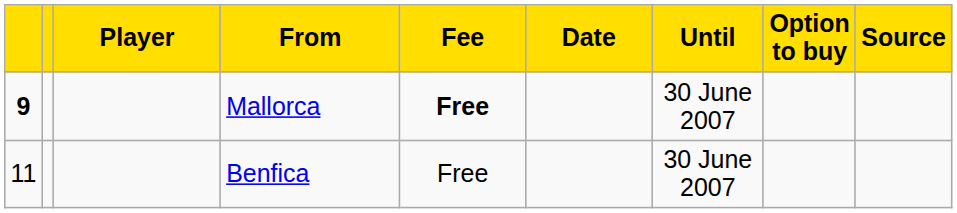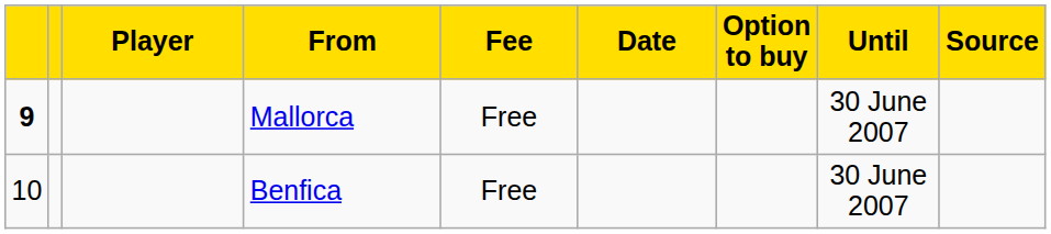columns swapped: Until <-> Option to buy
Mallorca | Fee: bold -> normal
Benfica | column 1: 11 -> 10
